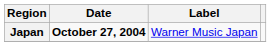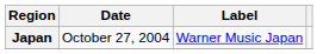Japan | Date: bold -> normal
